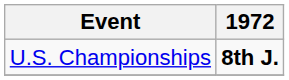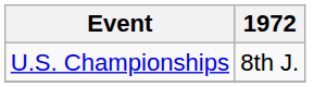U.S. Championships | 1972: bold -> normal
